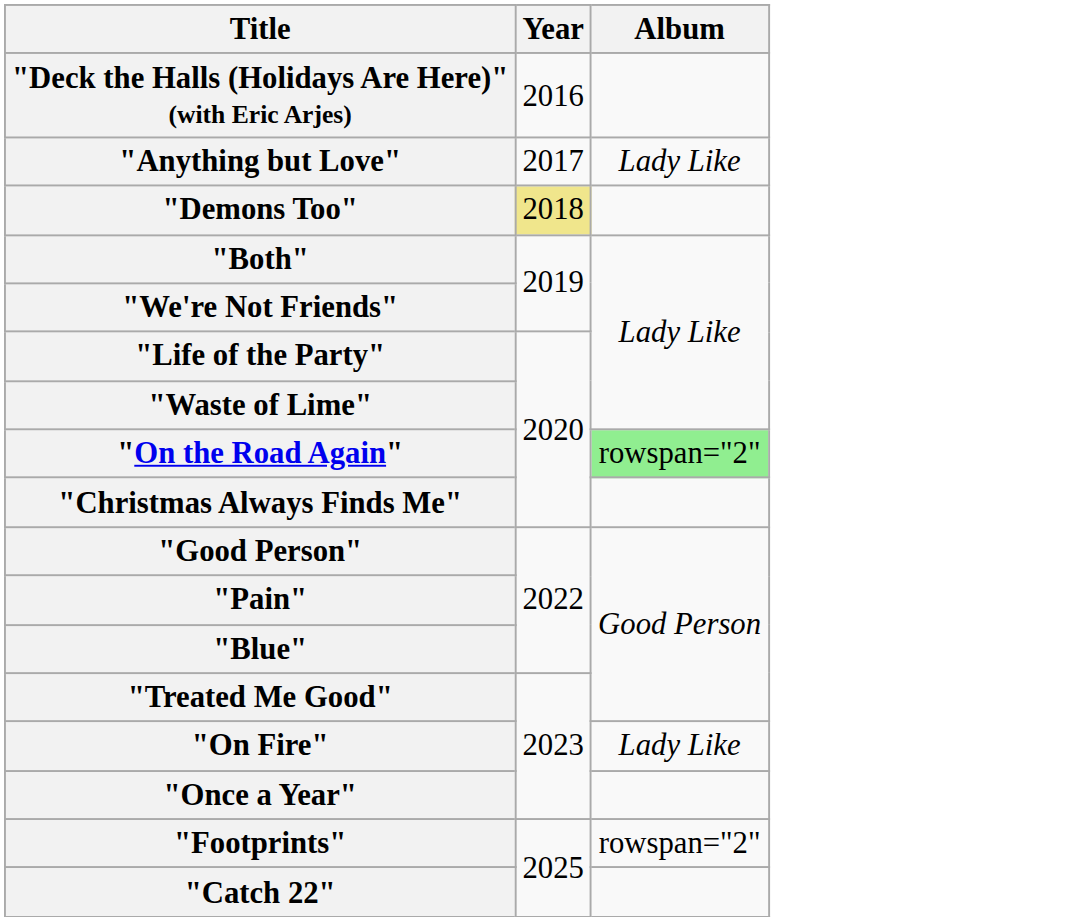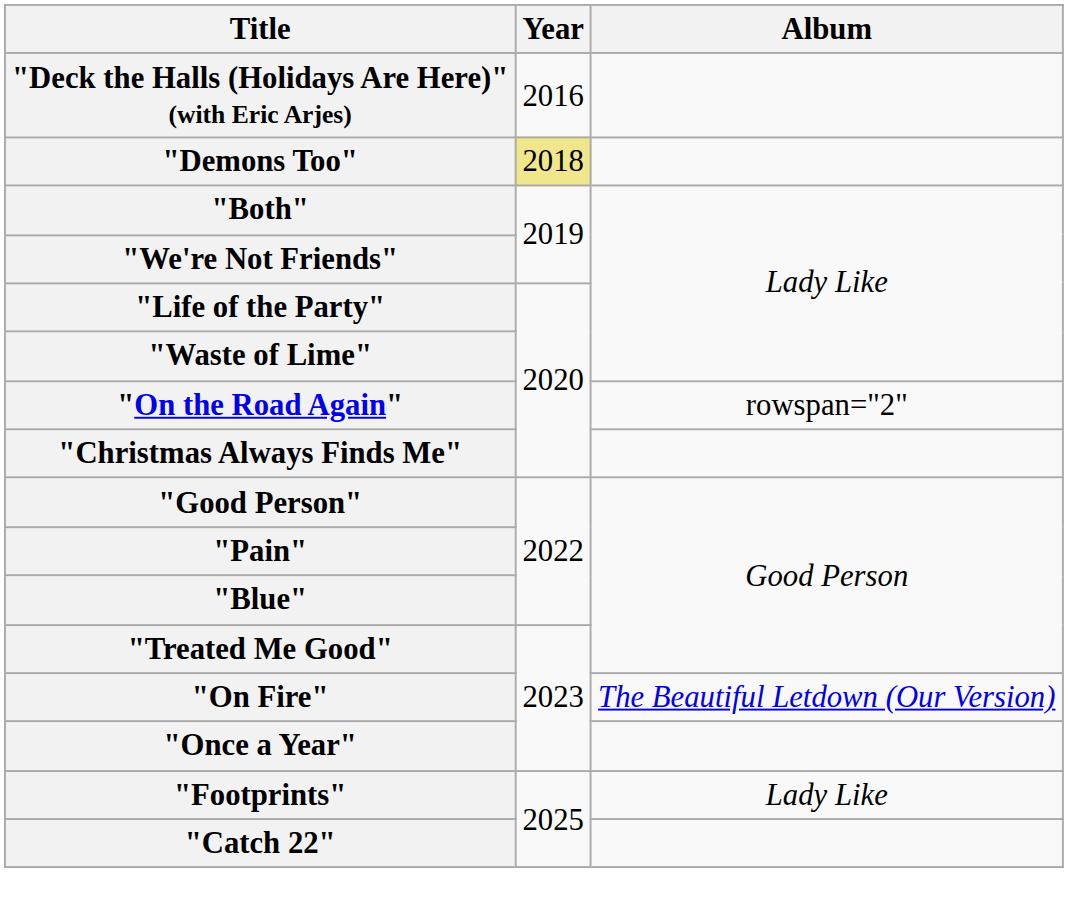- row: "Anything but Love" | 2017 | Lady Like
"On the Road Again" | Album: lightgreen background -> no background
"On Fire" | Album: Lady Like -> The Beautiful Letdown (Our Version)
"Footprints" | Album: rowspan="2" -> Lady Like
